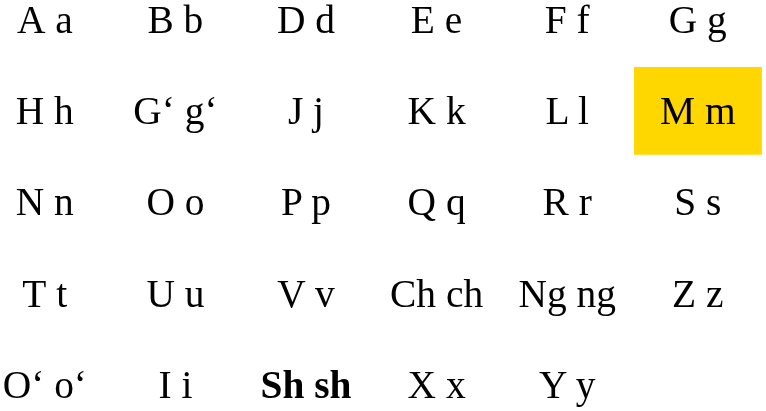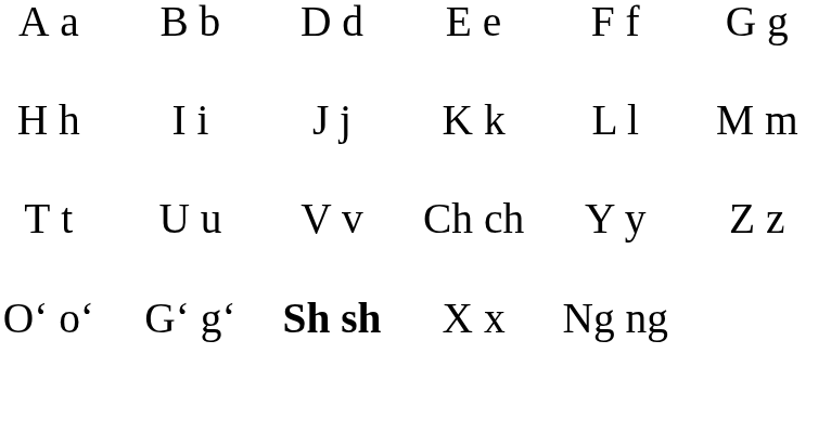H h | column 2: Gʻ gʻ -> I i
H h | column 6: gold background -> no background
- row: N n | О о | P p | Q q | R r | S s
Т t | column 5: Ng ng -> Y y
Oʻ oʻ | column 2: I i -> Gʻ gʻ
Oʻ oʻ | column 5: Y y -> Ng ng
